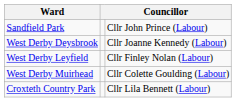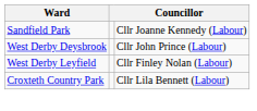Sandfield Park | column 3: Cllr John Prince (Labour) -> Cllr Joanne Kennedy (Labour)
West Derby Deysbrook | column 3: Cllr Joanne Kennedy (Labour) -> Cllr John Prince (Labour)
- row: West Derby Muirhead | Cllr Colette Goulding (Labour)
